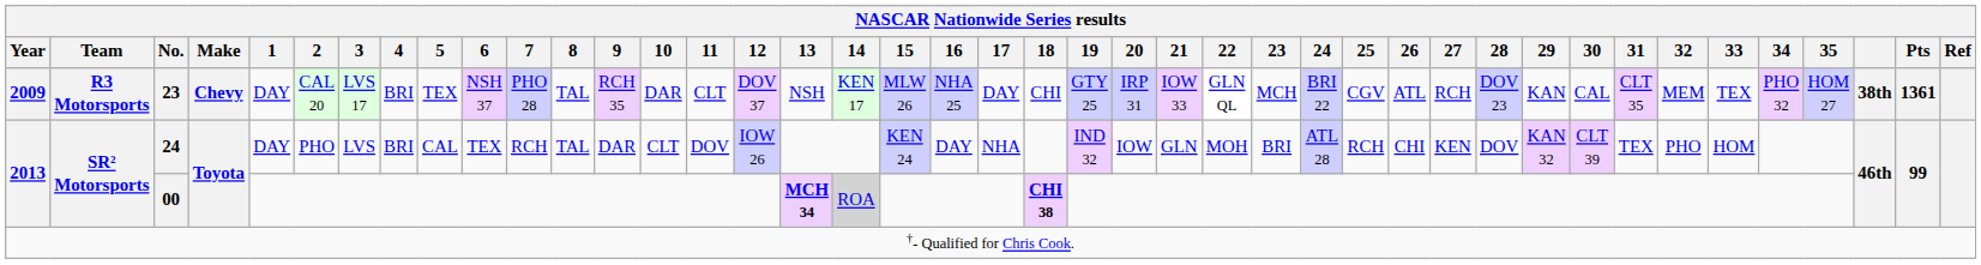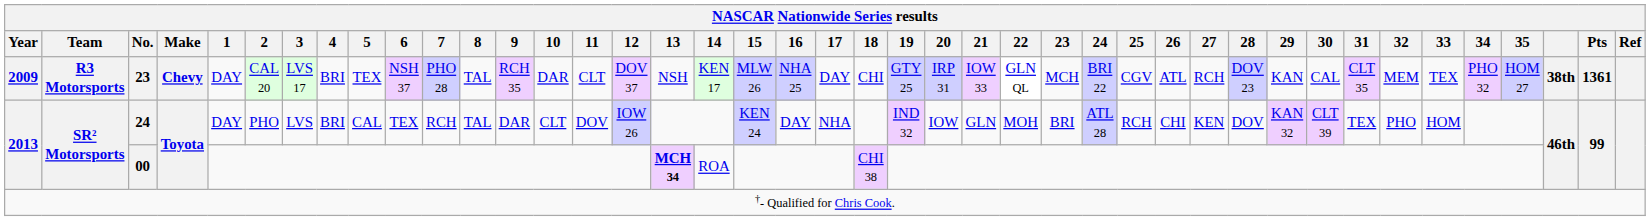00 | 14: lightgrey background -> no background
00 | 18: bold -> normal
